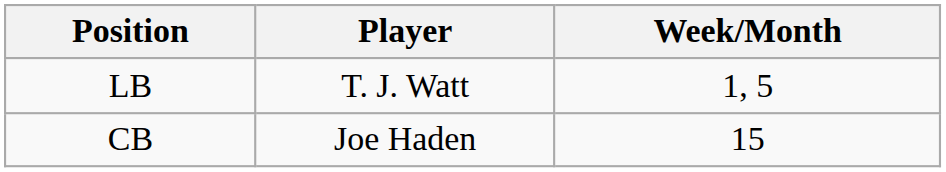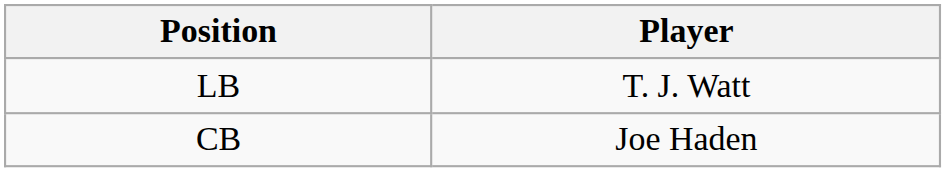- column: Week/Month | 1, 5 | 15
